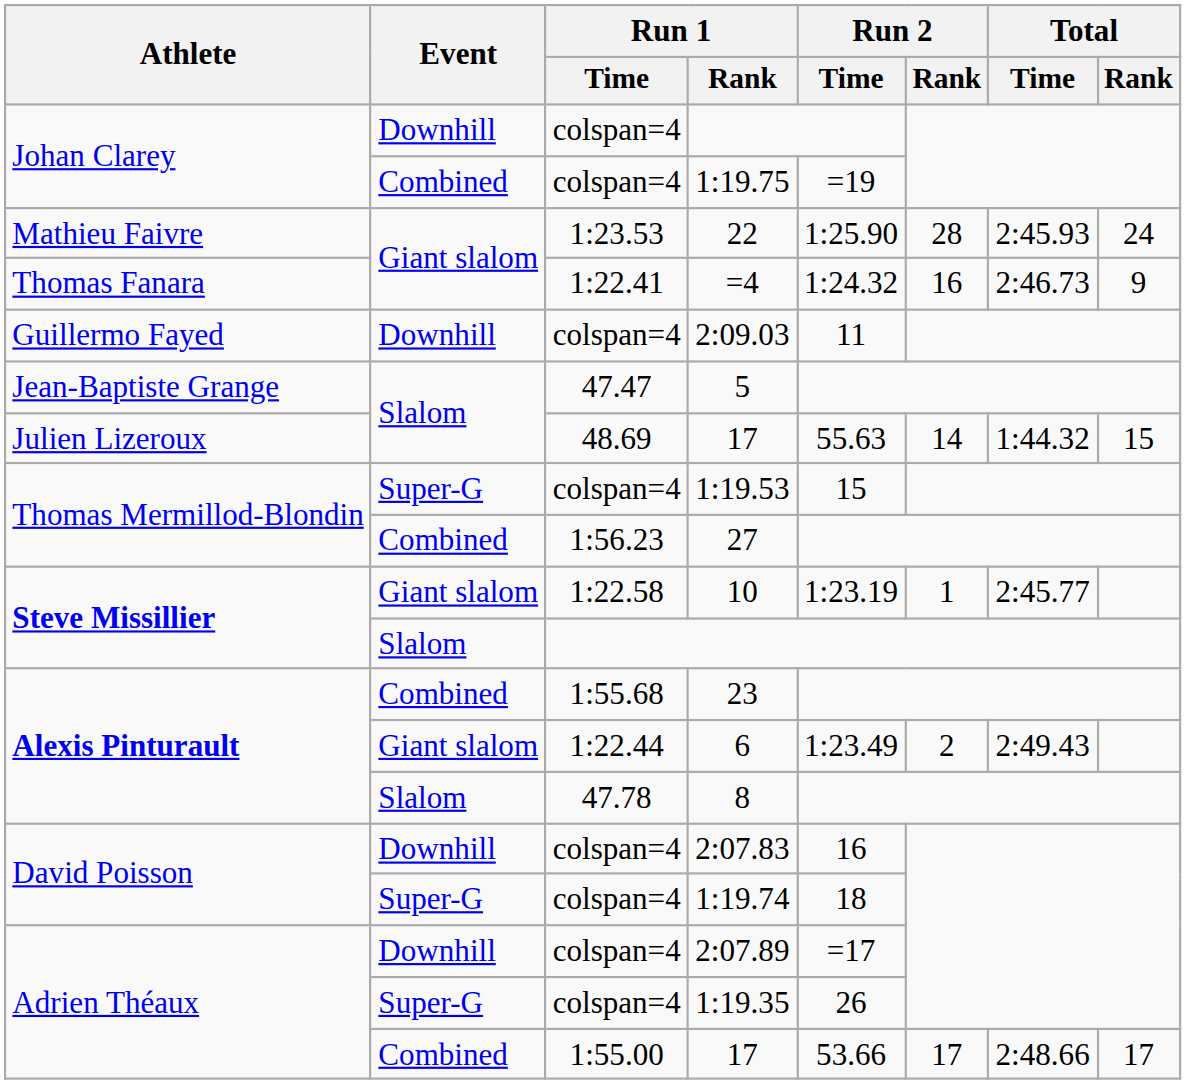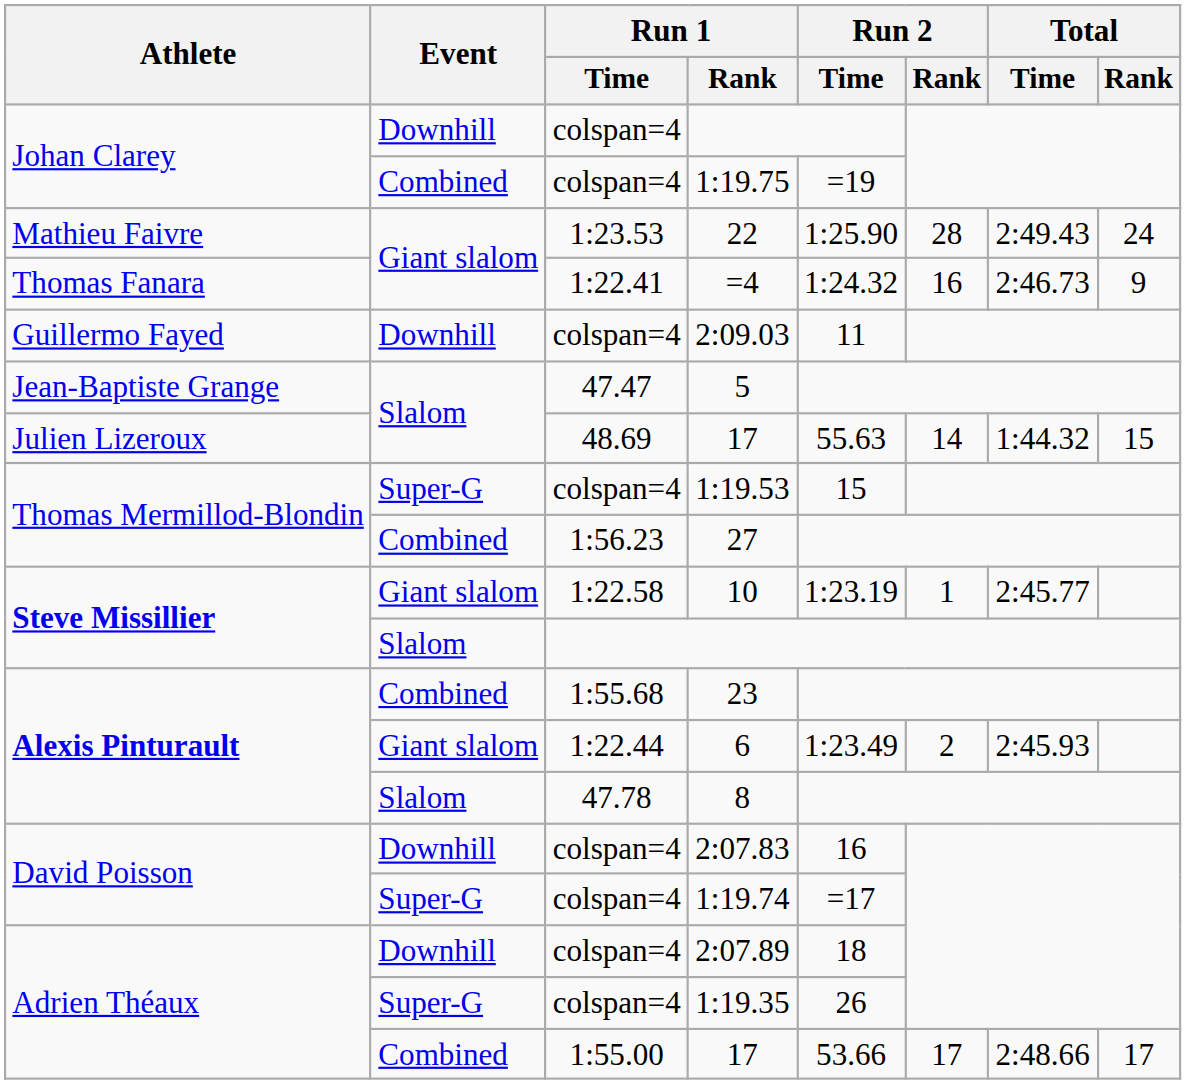22 | Total / Time: 2:45.93 -> 2:49.43
6 | Total / Time: 2:49.43 -> 2:45.93
1:19.74 | Run 2 / Time: 18 -> =17
2:07.89 | Run 2 / Time: =17 -> 18
